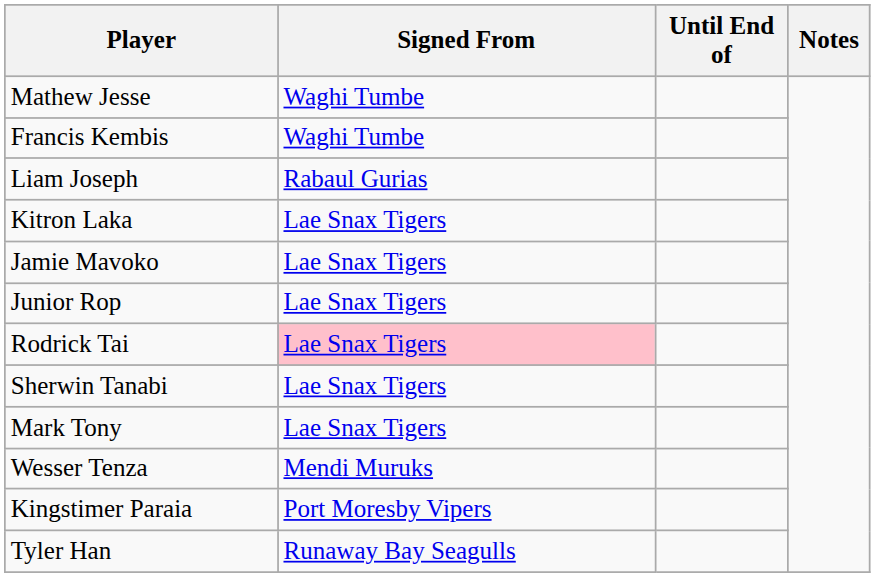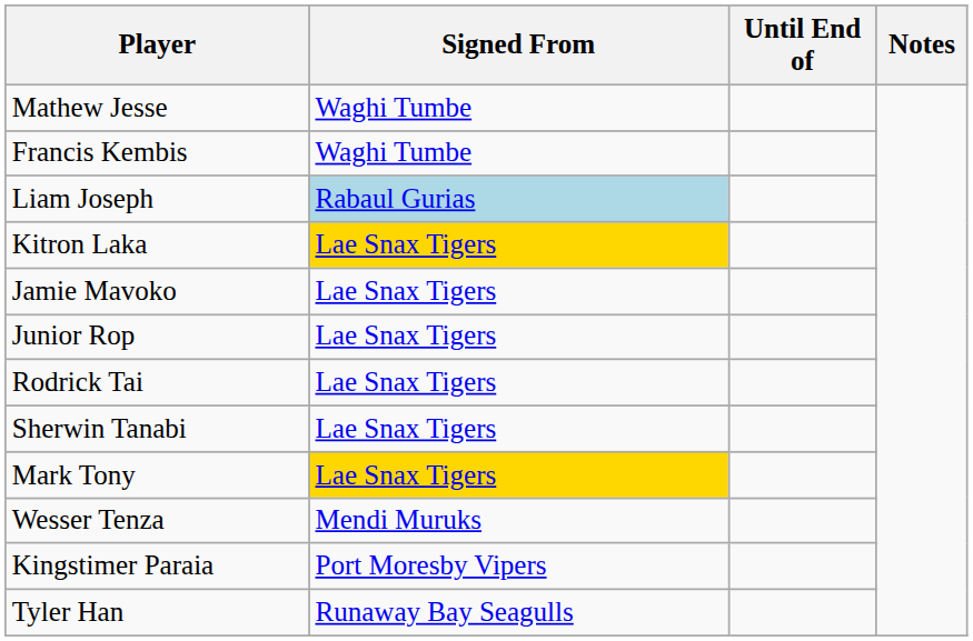Liam Joseph | Signed From: no background -> lightblue background
Kitron Laka | Signed From: no background -> gold background
Rodrick Tai | Signed From: pink background -> no background
Mark Tony | Signed From: no background -> gold background
